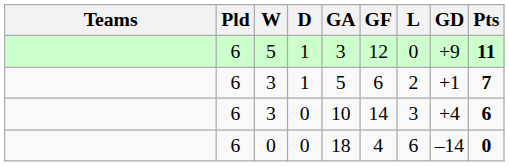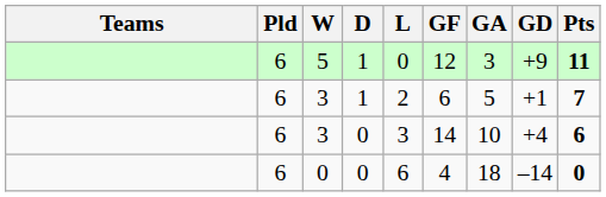columns swapped: L <-> GA
